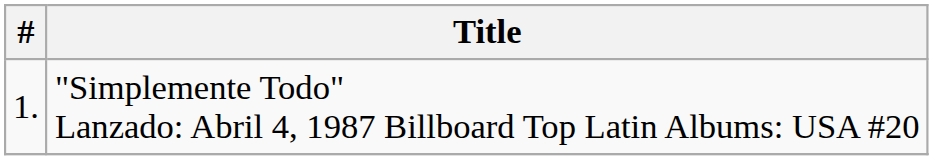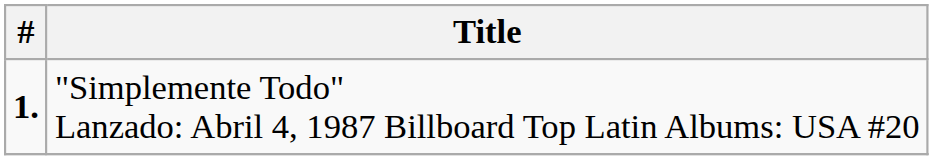row 2 | #: normal -> bold
